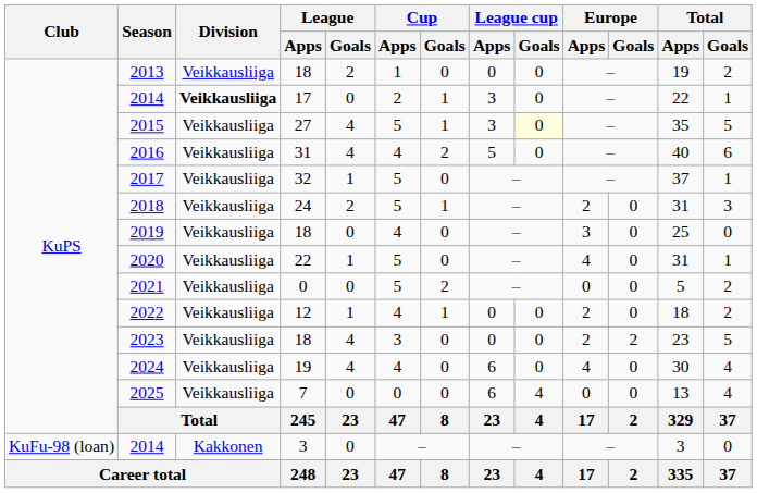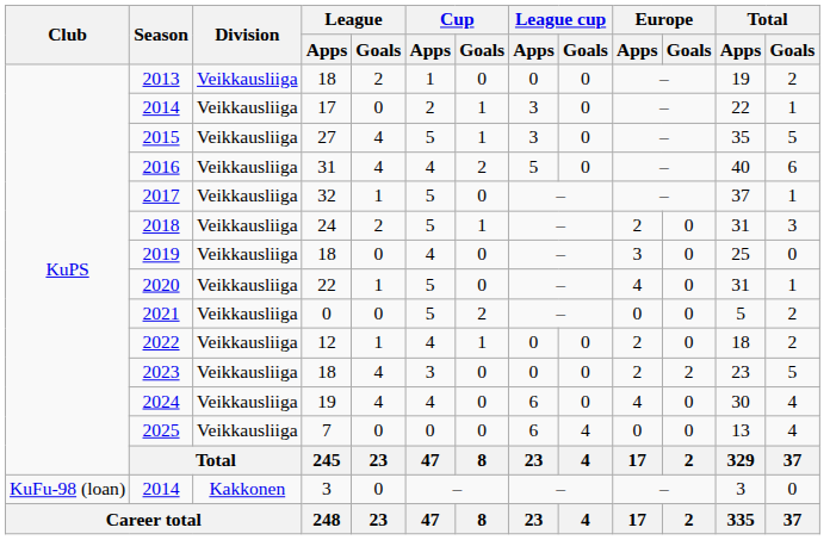2014 / 17 | Division: bold -> normal
2015 | League cup / Goals: lightyellow background -> no background
